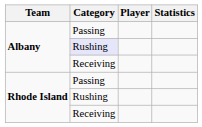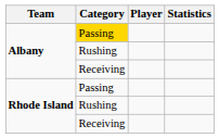Albany / Passing | Category: no background -> gold background
Albany / Rushing | Category: lavender background -> no background
